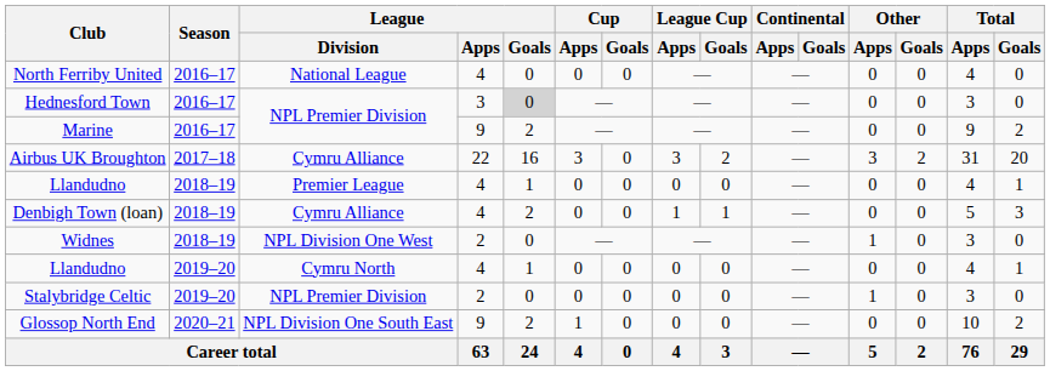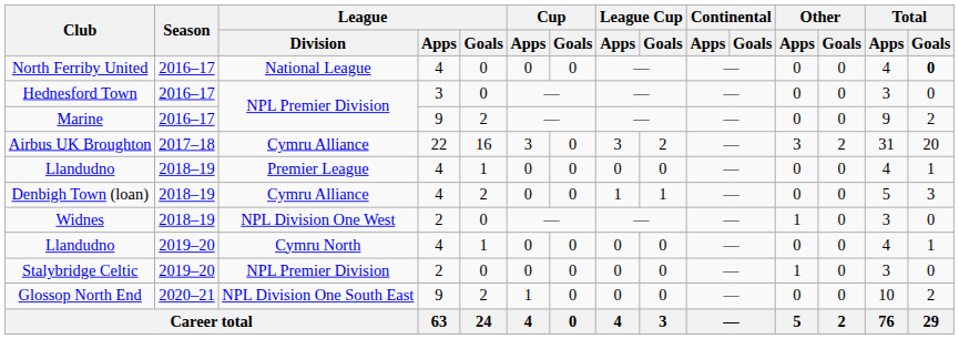North Ferriby United | Total / Goals: normal -> bold
Hednesford Town | League / Goals: lightgrey background -> no background
